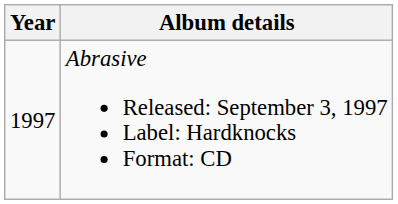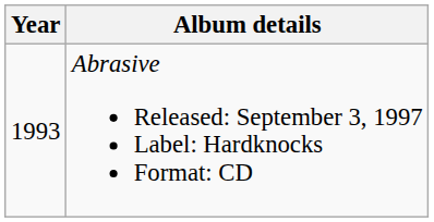row 2 | Year: 1997 -> 1993
